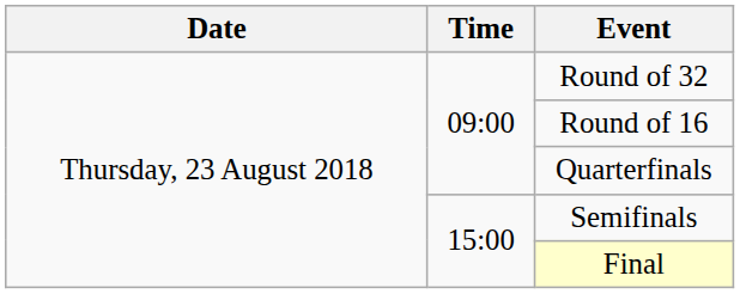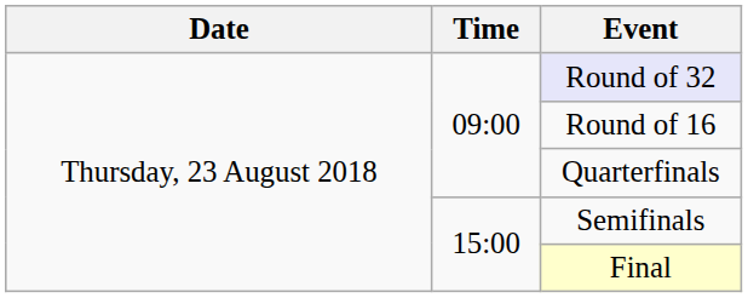Round of 32 | Event: no background -> lavender background
